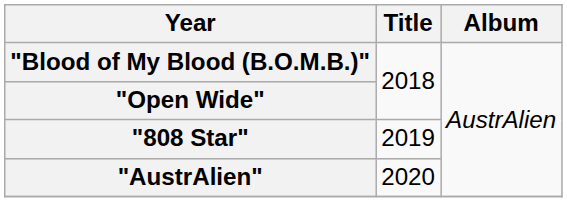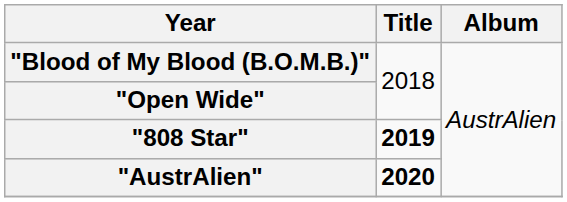"808 Star" | Title: normal -> bold
"AustrAlien" | Title: normal -> bold
